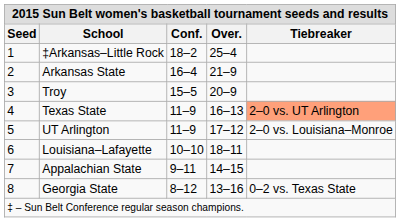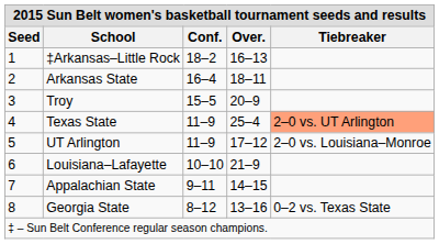‡Arkansas–Little Rock | Over.: 25–4 -> 16–13
Arkansas State | Over.: 21–9 -> 18–11
Texas State | Over.: 16–13 -> 25–4
Louisiana–Lafayette | Over.: 18–11 -> 21–9
